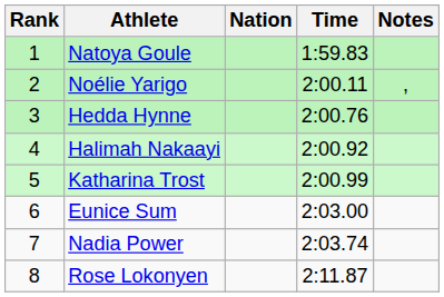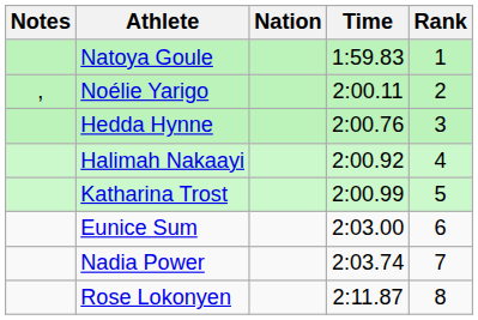columns swapped: Rank <-> Notes
